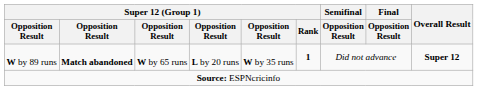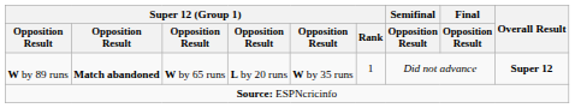W by 89 runs | Super 12 (Group 1) / Rank: bold -> normal
